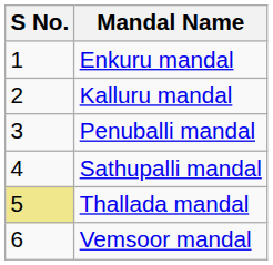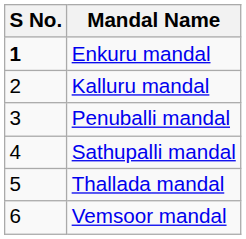Enkuru mandal | S No.: normal -> bold
Thallada mandal | S No.: khaki background -> no background
